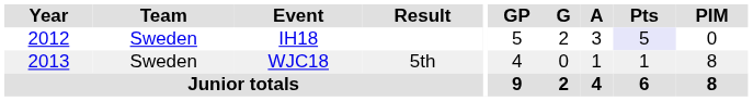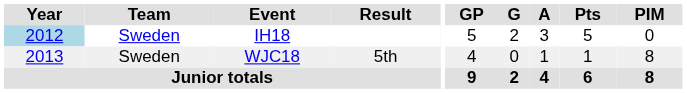IH18 | Year: no background -> lightblue background
IH18 | Pts: lavender background -> no background
